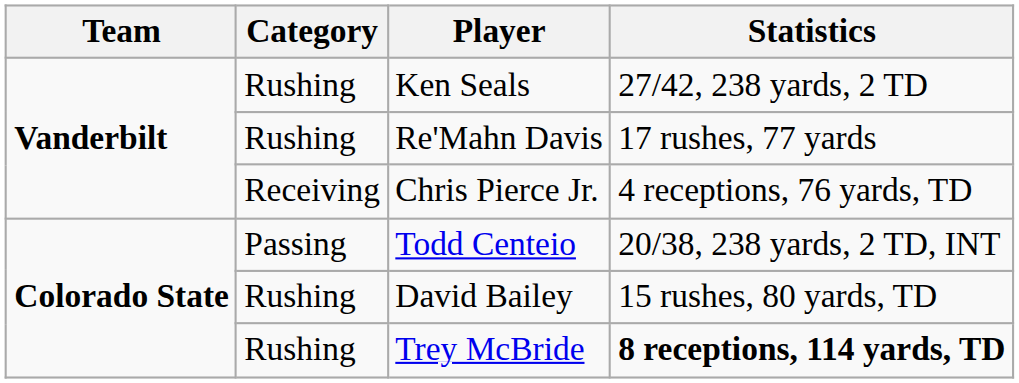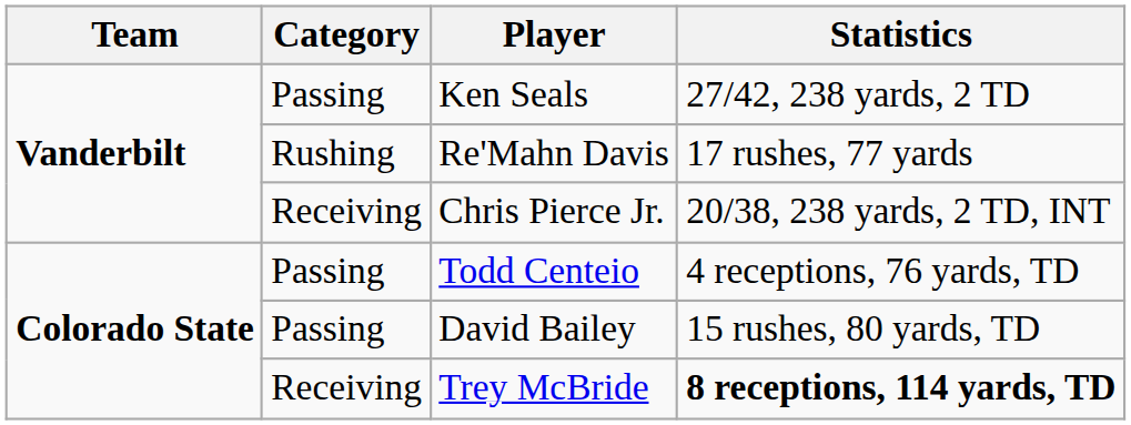Ken Seals | Category: Rushing -> Passing
Chris Pierce Jr. | Statistics: 4 receptions, 76 yards, TD -> 20/38, 238 yards, 2 TD, INT
Todd Centeio | Statistics: 20/38, 238 yards, 2 TD, INT -> 4 receptions, 76 yards, TD
David Bailey | Category: Rushing -> Passing
Trey McBride | Category: Rushing -> Receiving
